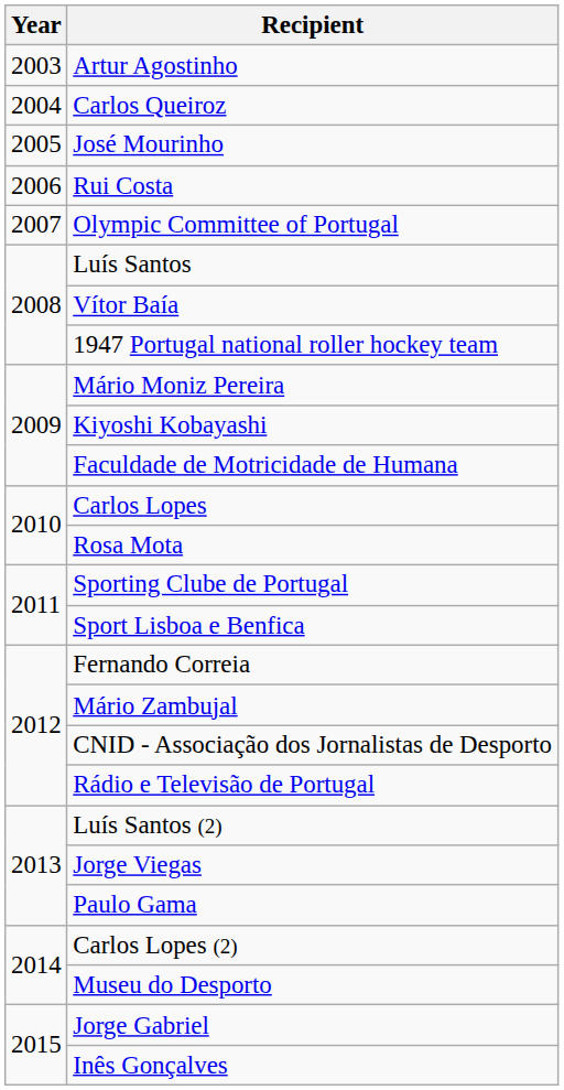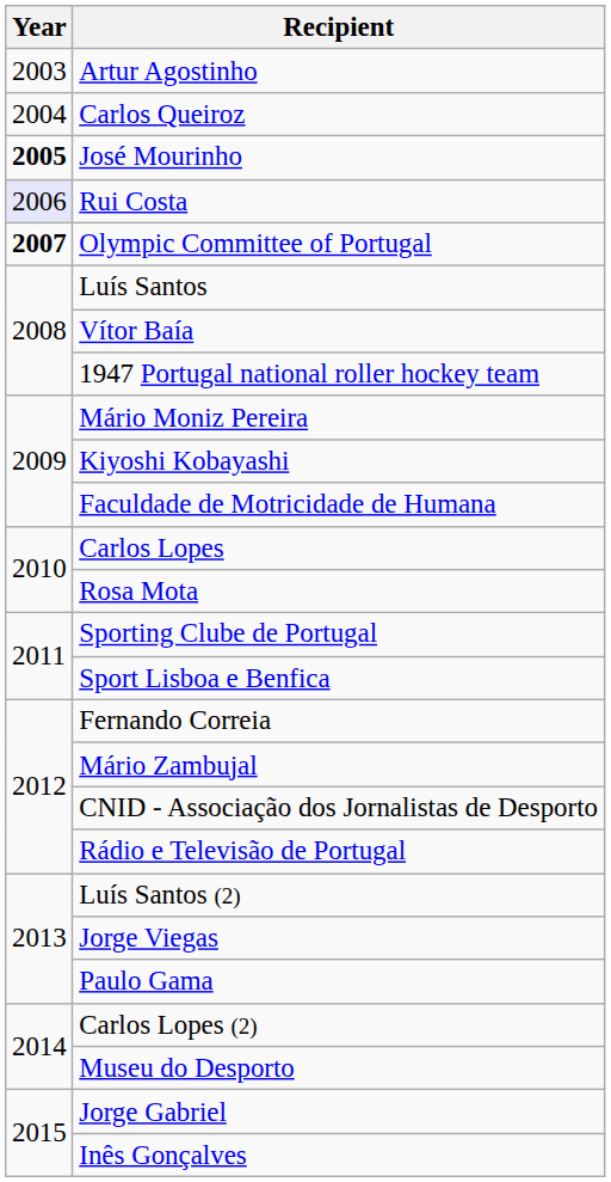José Mourinho | Year: normal -> bold
Rui Costa | Year: no background -> lavender background
Olympic Committee of Portugal | Year: normal -> bold
